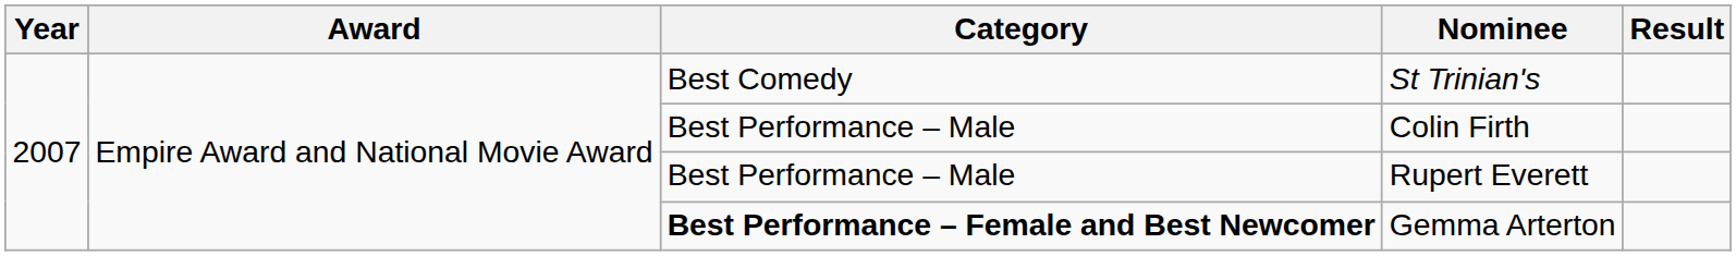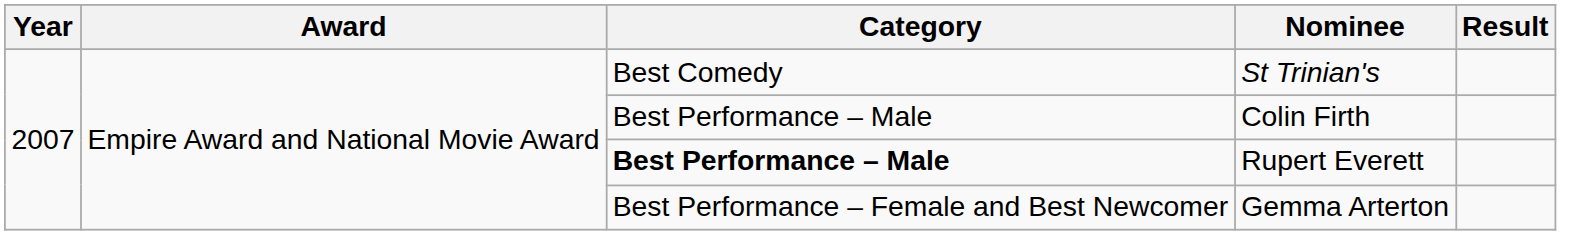Rupert Everett | Category: normal -> bold
Gemma Arterton | Category: bold -> normal
